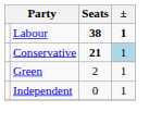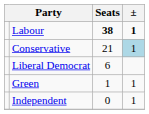Conservative | Seats: bold -> normal
+ row: Liberal Democrat | 6
Green | Seats: 2 -> 1
